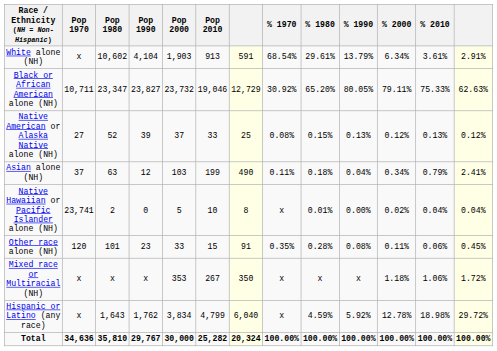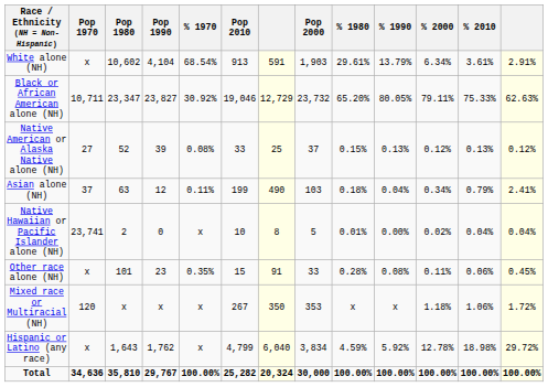columns swapped: Pop 2000 <-> % 1970
Other race alone (NH) | Pop 1970: 120 -> x
Mixed race or Multiracial (NH) | Pop 1970: x -> 120
